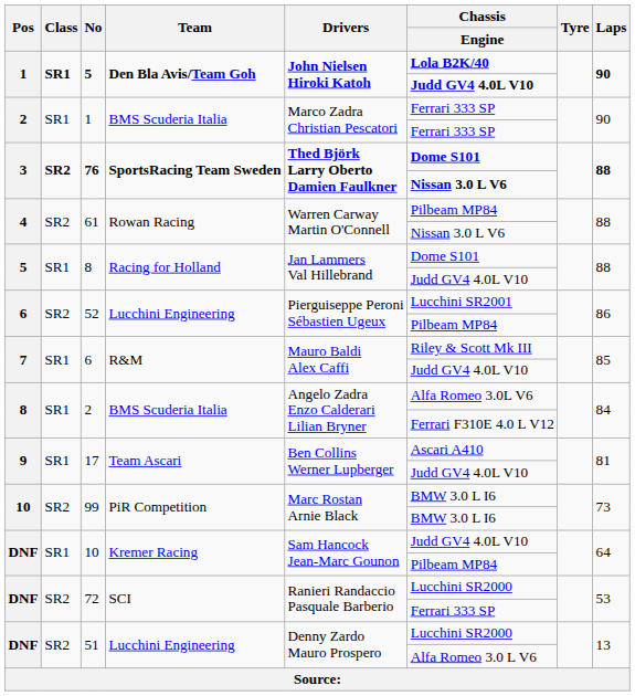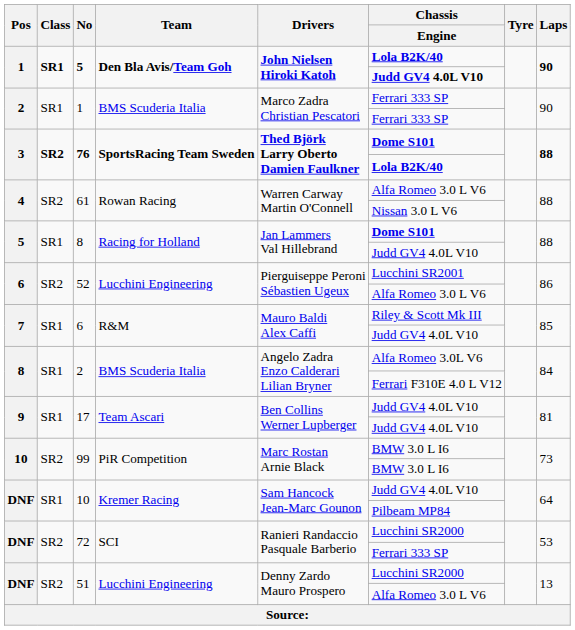row 8 | Chassis / Engine: Nissan 3.0 L V6 -> Lola B2K/40
row 9 | Chassis / Engine: Pilbeam MP84 -> Alfa Romeo 3.0 L V6
row 11 | Chassis / Engine: normal -> bold
row 14 | Chassis / Engine: Pilbeam MP84 -> Alfa Romeo 3.0 L V6
row 19 | Chassis / Engine: Ascari A410 -> Judd GV4 4.0L V10
